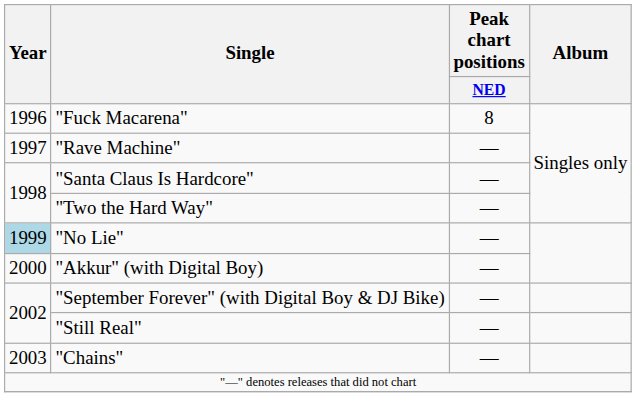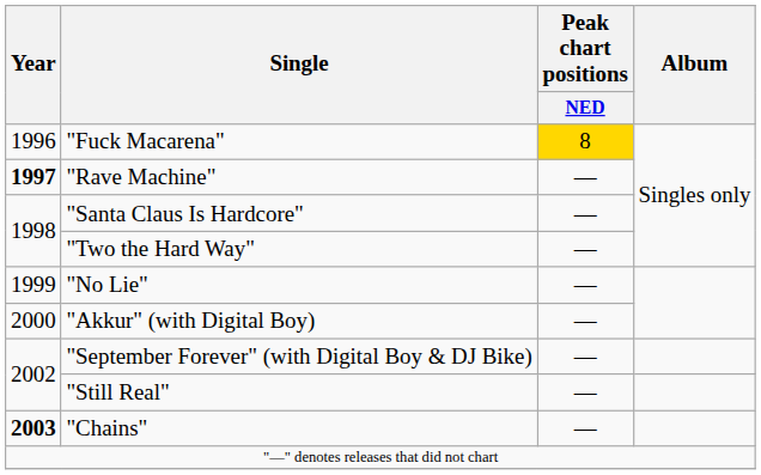"Fuck Macarena" | Peak chart positions / NED: no background -> gold background
"Rave Machine" | Year: normal -> bold
"No Lie" | Year: lightblue background -> no background
"Chains" | Year: normal -> bold
